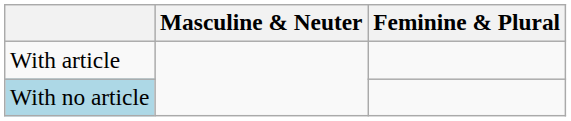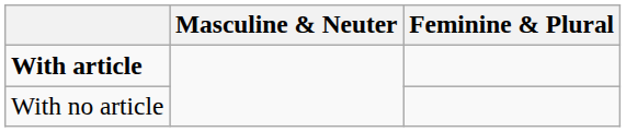With article | column 1: normal -> bold
With no article | column 1: lightblue background -> no background
